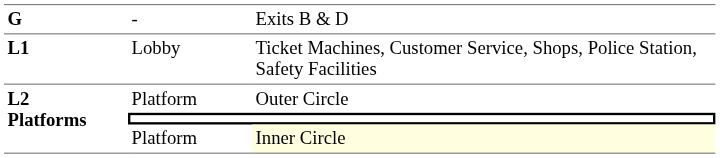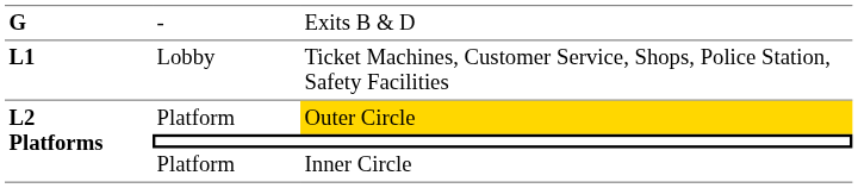Outer Circle | column 3: no background -> gold background
Inner Circle | column 3: lightyellow background -> no background
